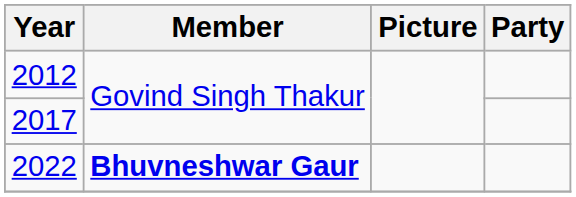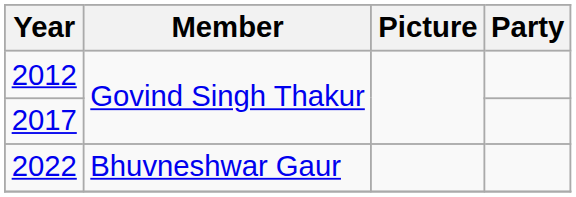2022 | Member: bold -> normal
